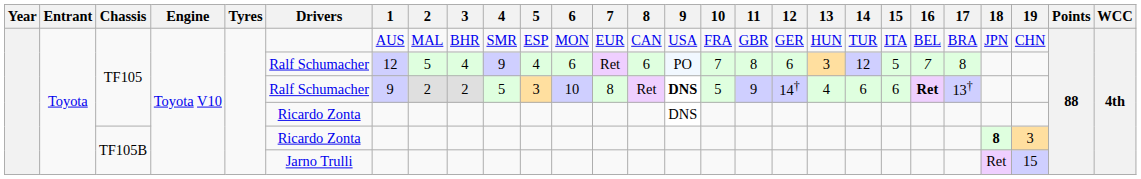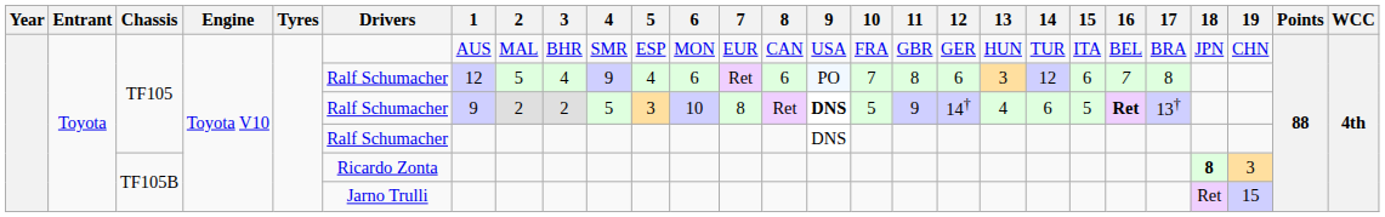row 3 | 15: 5 -> 6
row 4 | 15: 6 -> 5
row 5 | Drivers: Ricardo Zonta -> Ralf Schumacher
